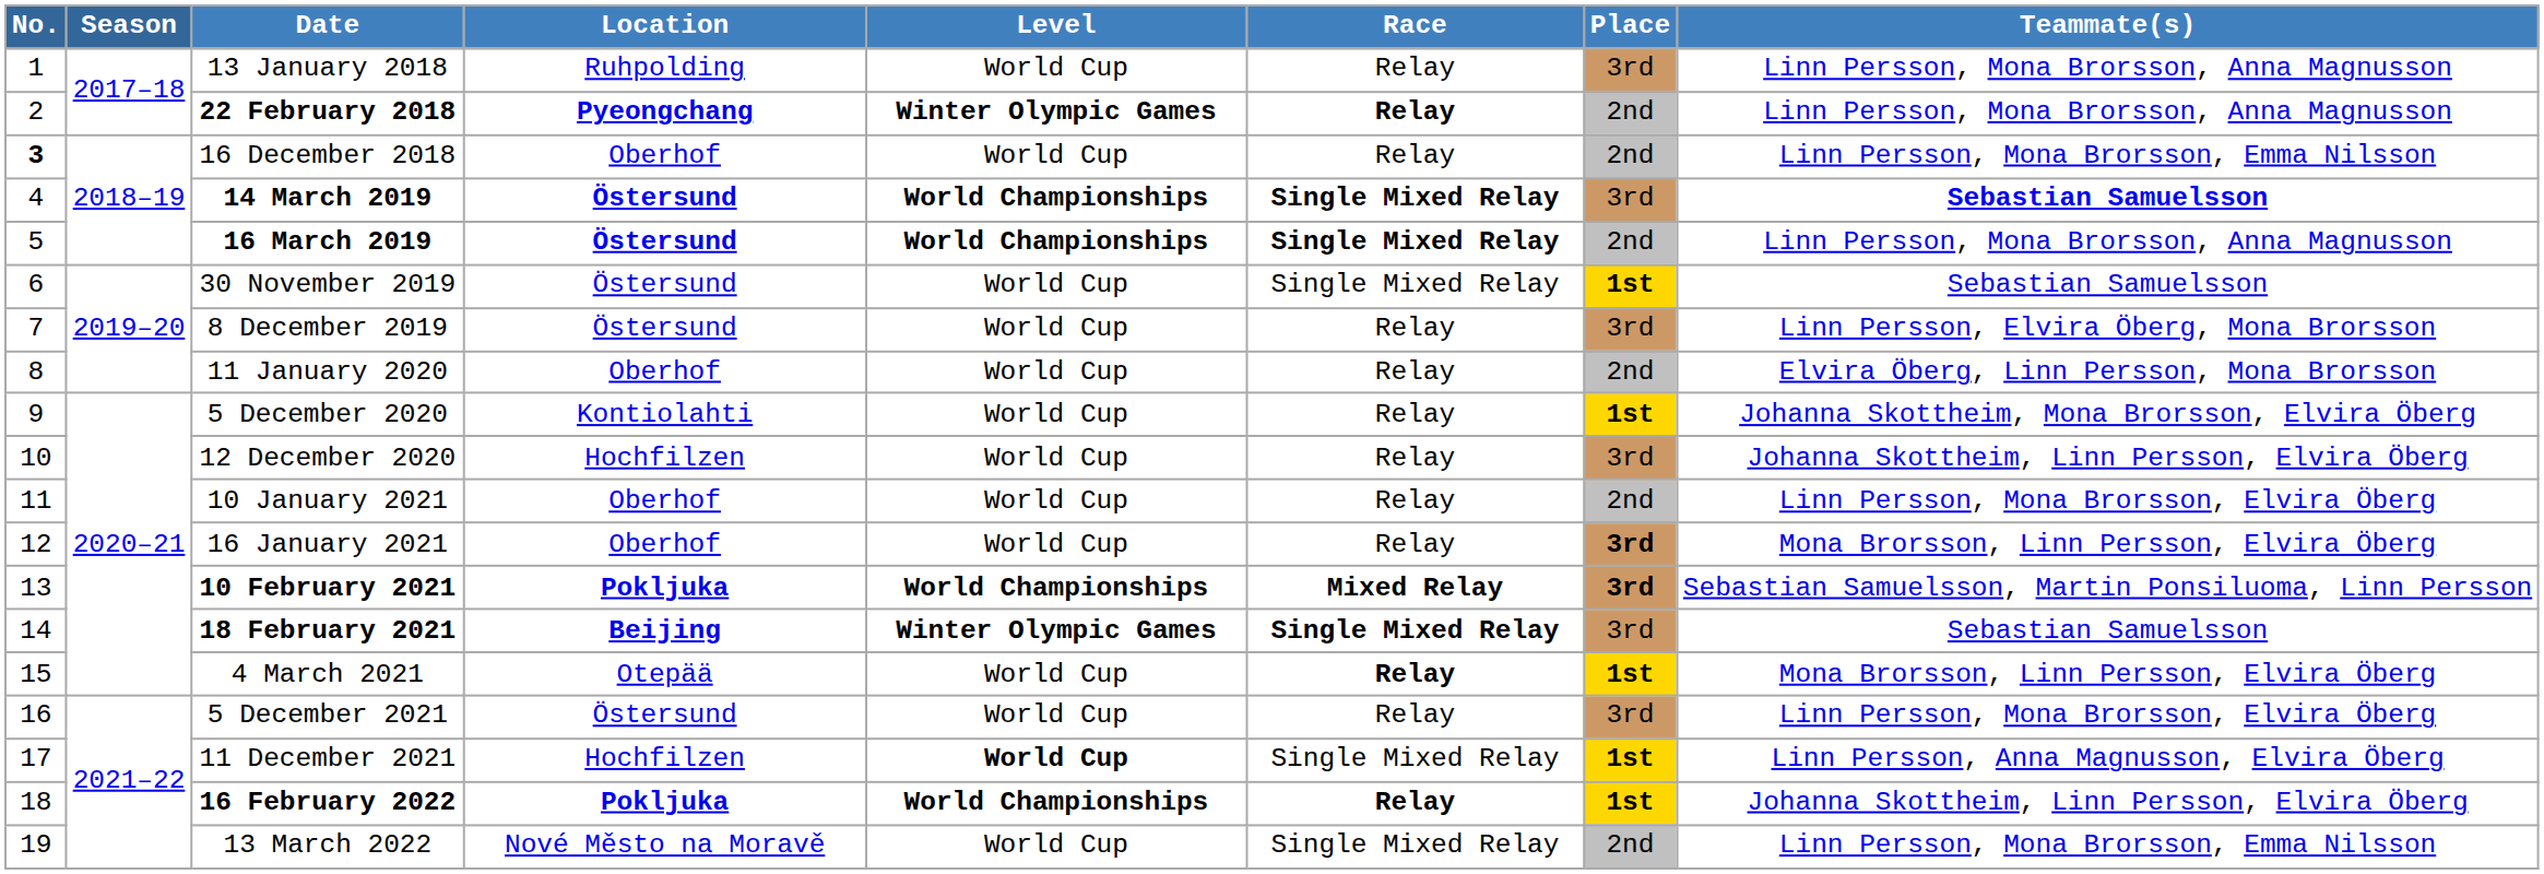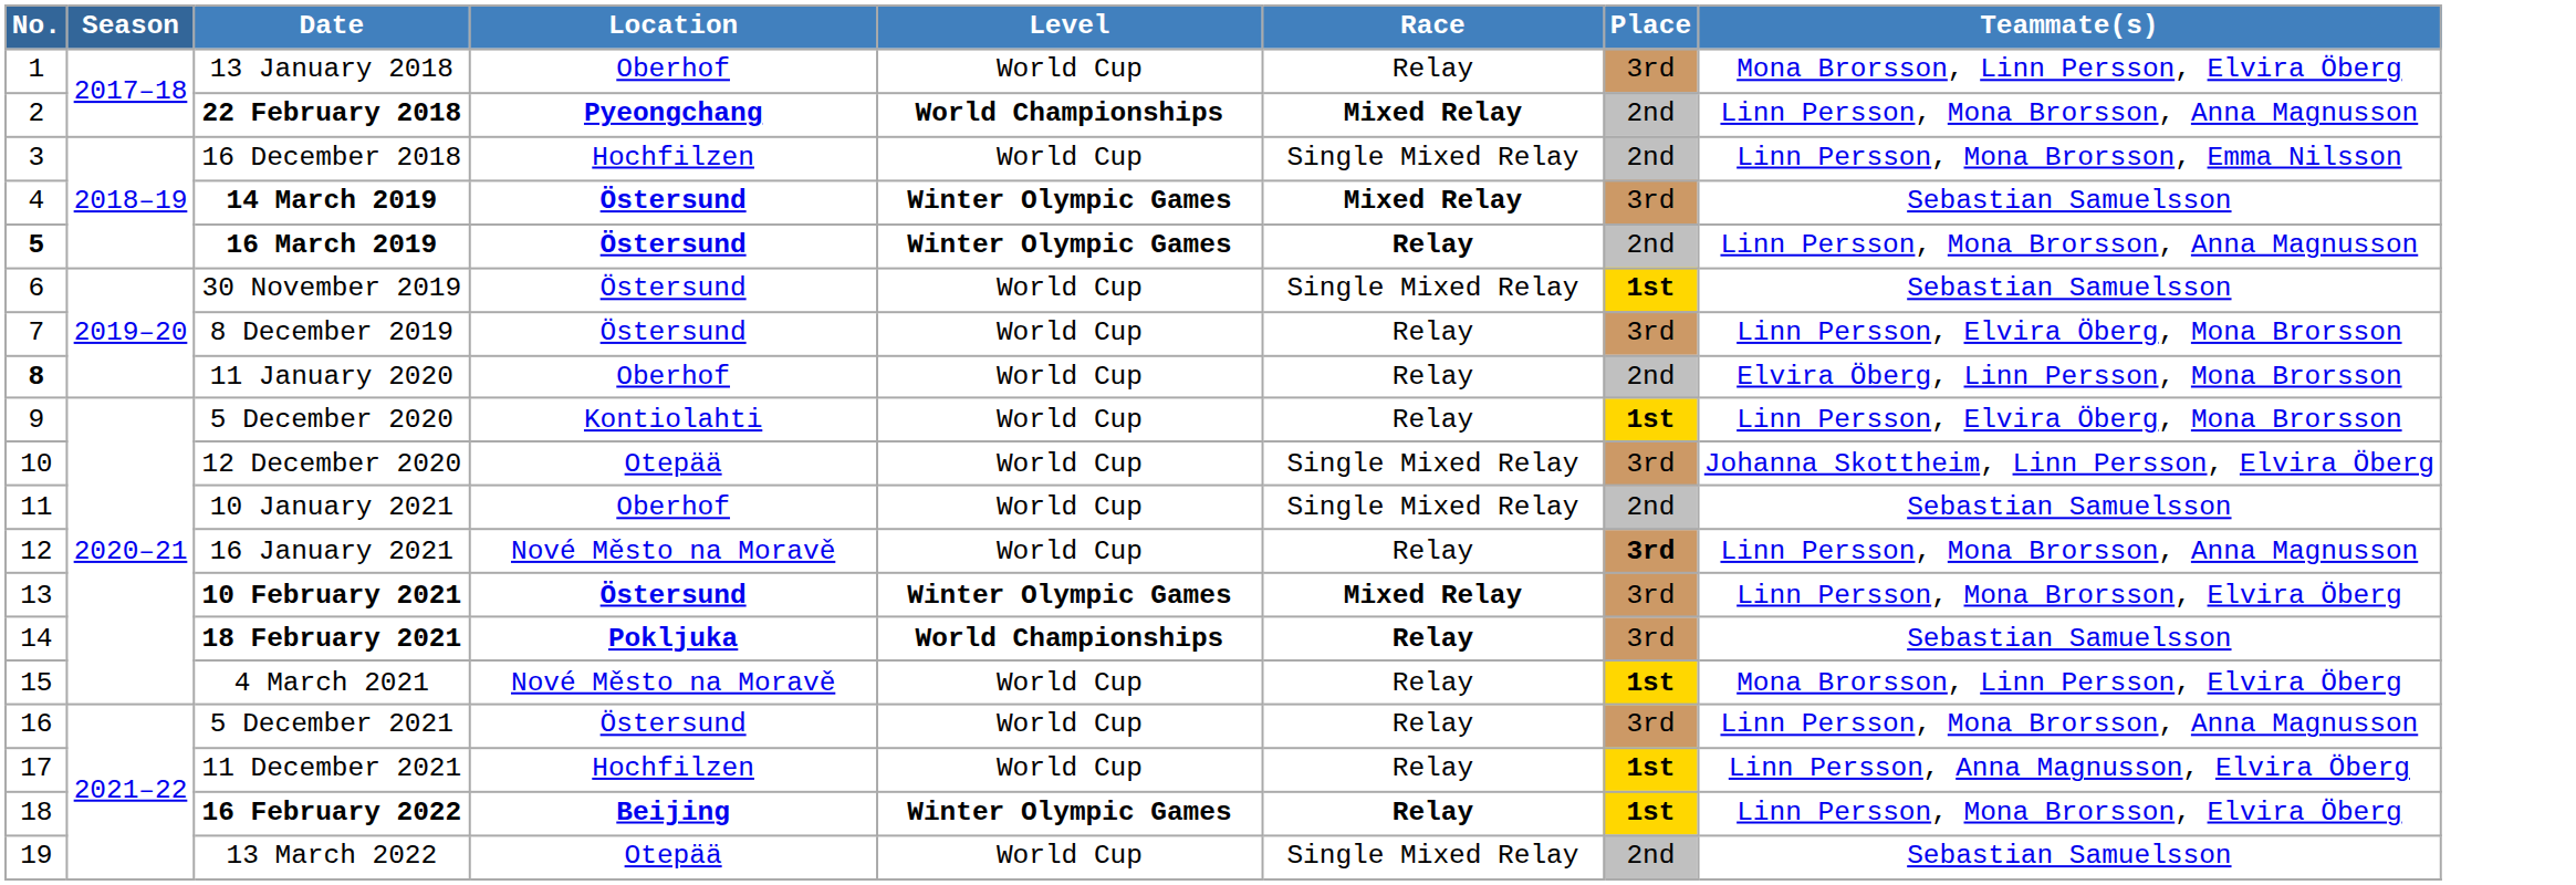13 January 2018 | Location: Ruhpolding -> Oberhof
13 January 2018 | Teammate(s): Linn Persson, Mona Brorsson, Anna Magnusson -> Mona Brorsson, Linn Persson, Elvira Öberg
22 February 2018 | Level: Winter Olympic Games -> World Championships
22 February 2018 | Race: Relay -> Mixed Relay
16 December 2018 | No.: bold -> normal
16 December 2018 | Location: Oberhof -> Hochfilzen
16 December 2018 | Race: Relay -> Single Mixed Relay
14 March 2019 | Level: World Championships -> Winter Olympic Games
14 March 2019 | Race: Single Mixed Relay -> Mixed Relay
14 March 2019 | Teammate(s): bold -> normal
16 March 2019 | No.: normal -> bold
16 March 2019 | Level: World Championships -> Winter Olympic Games
16 March 2019 | Race: Single Mixed Relay -> Relay
11 January 2020 | No.: normal -> bold
5 December 2020 | Teammate(s): Johanna Skottheim, Mona Brorsson, Elvira Öberg -> Linn Persson, Elvira Öberg, Mona Brorsson
12 December 2020 | Location: Hochfilzen -> Otepää
12 December 2020 | Race: Relay -> Single Mixed Relay
10 January 2021 | Race: Relay -> Single Mixed Relay
10 January 2021 | Teammate(s): Linn Persson, Mona Brorsson, Elvira Öberg -> Sebastian Samuelsson
16 January 2021 | Location: Oberhof -> Nové Město na Moravě
16 January 2021 | Teammate(s): Mona Brorsson, Linn Persson, Elvira Öberg -> Linn Persson, Mona Brorsson, Anna Magnusson
10 February 2021 | Location: Pokljuka -> Östersund
10 February 2021 | Level: World Championships -> Winter Olympic Games
10 February 2021 | Place: bold -> normal
10 February 2021 | Teammate(s): Sebastian Samuelsson, Martin Ponsiluoma, Linn Persson -> Linn Persson, Mona Brorsson, Elvira Öberg
18 February 2021 | Location: Beijing -> Pokljuka
18 February 2021 | Level: Winter Olympic Games -> World Championships
18 February 2021 | Race: Single Mixed Relay -> Relay
4 March 2021 | Location: Otepää -> Nové Město na Moravě
4 March 2021 | Race: bold -> normal
5 December 2021 | Teammate(s): Linn Persson, Mona Brorsson, Elvira Öberg -> Linn Persson, Mona Brorsson, Anna Magnusson
11 December 2021 | Level: bold -> normal
11 December 2021 | Race: Single Mixed Relay -> Relay
16 February 2022 | Location: Pokljuka -> Beijing
16 February 2022 | Level: World Championships -> Winter Olympic Games
16 February 2022 | Teammate(s): Johanna Skottheim, Linn Persson, Elvira Öberg -> Linn Persson, Mona Brorsson, Elvira Öberg
13 March 2022 | Location: Nové Město na Moravě -> Otepää
13 March 2022 | Teammate(s): Linn Persson, Mona Brorsson, Emma Nilsson -> Sebastian Samuelsson
